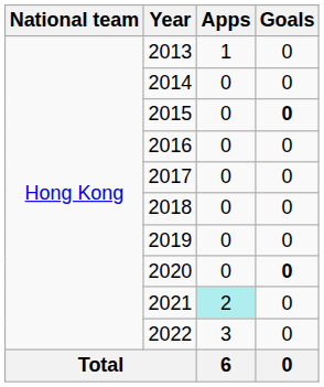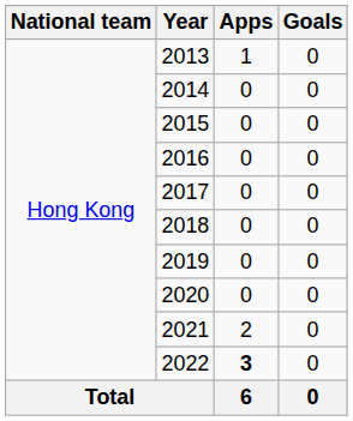2015 | Goals: bold -> normal
2020 | Goals: bold -> normal
2021 | Apps: paleturquoise background -> no background
2022 | Apps: normal -> bold
